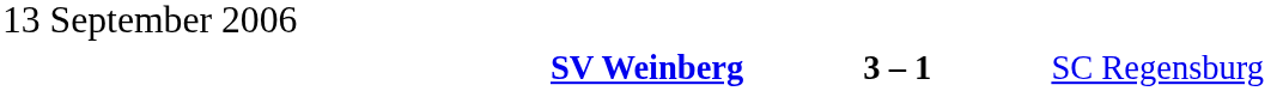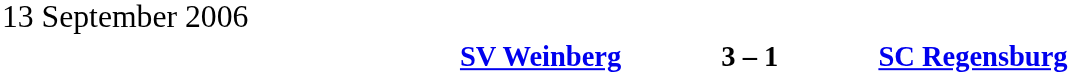SV Weinberg | column 3: normal -> bold
